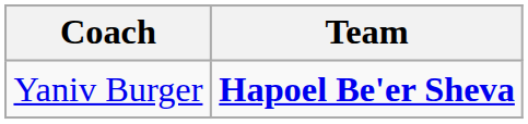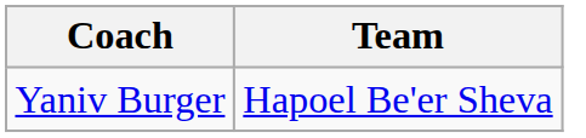Yaniv Burger | Team: bold -> normal
